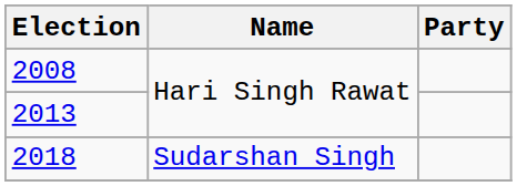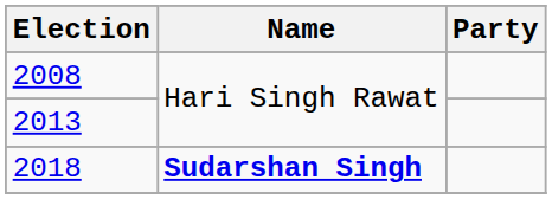2018 | Name: normal -> bold
